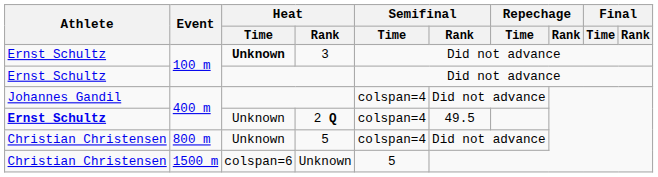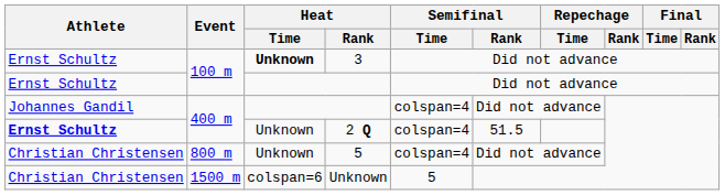2 Q | Semifinal / Rank: 49.5 -> 51.5
